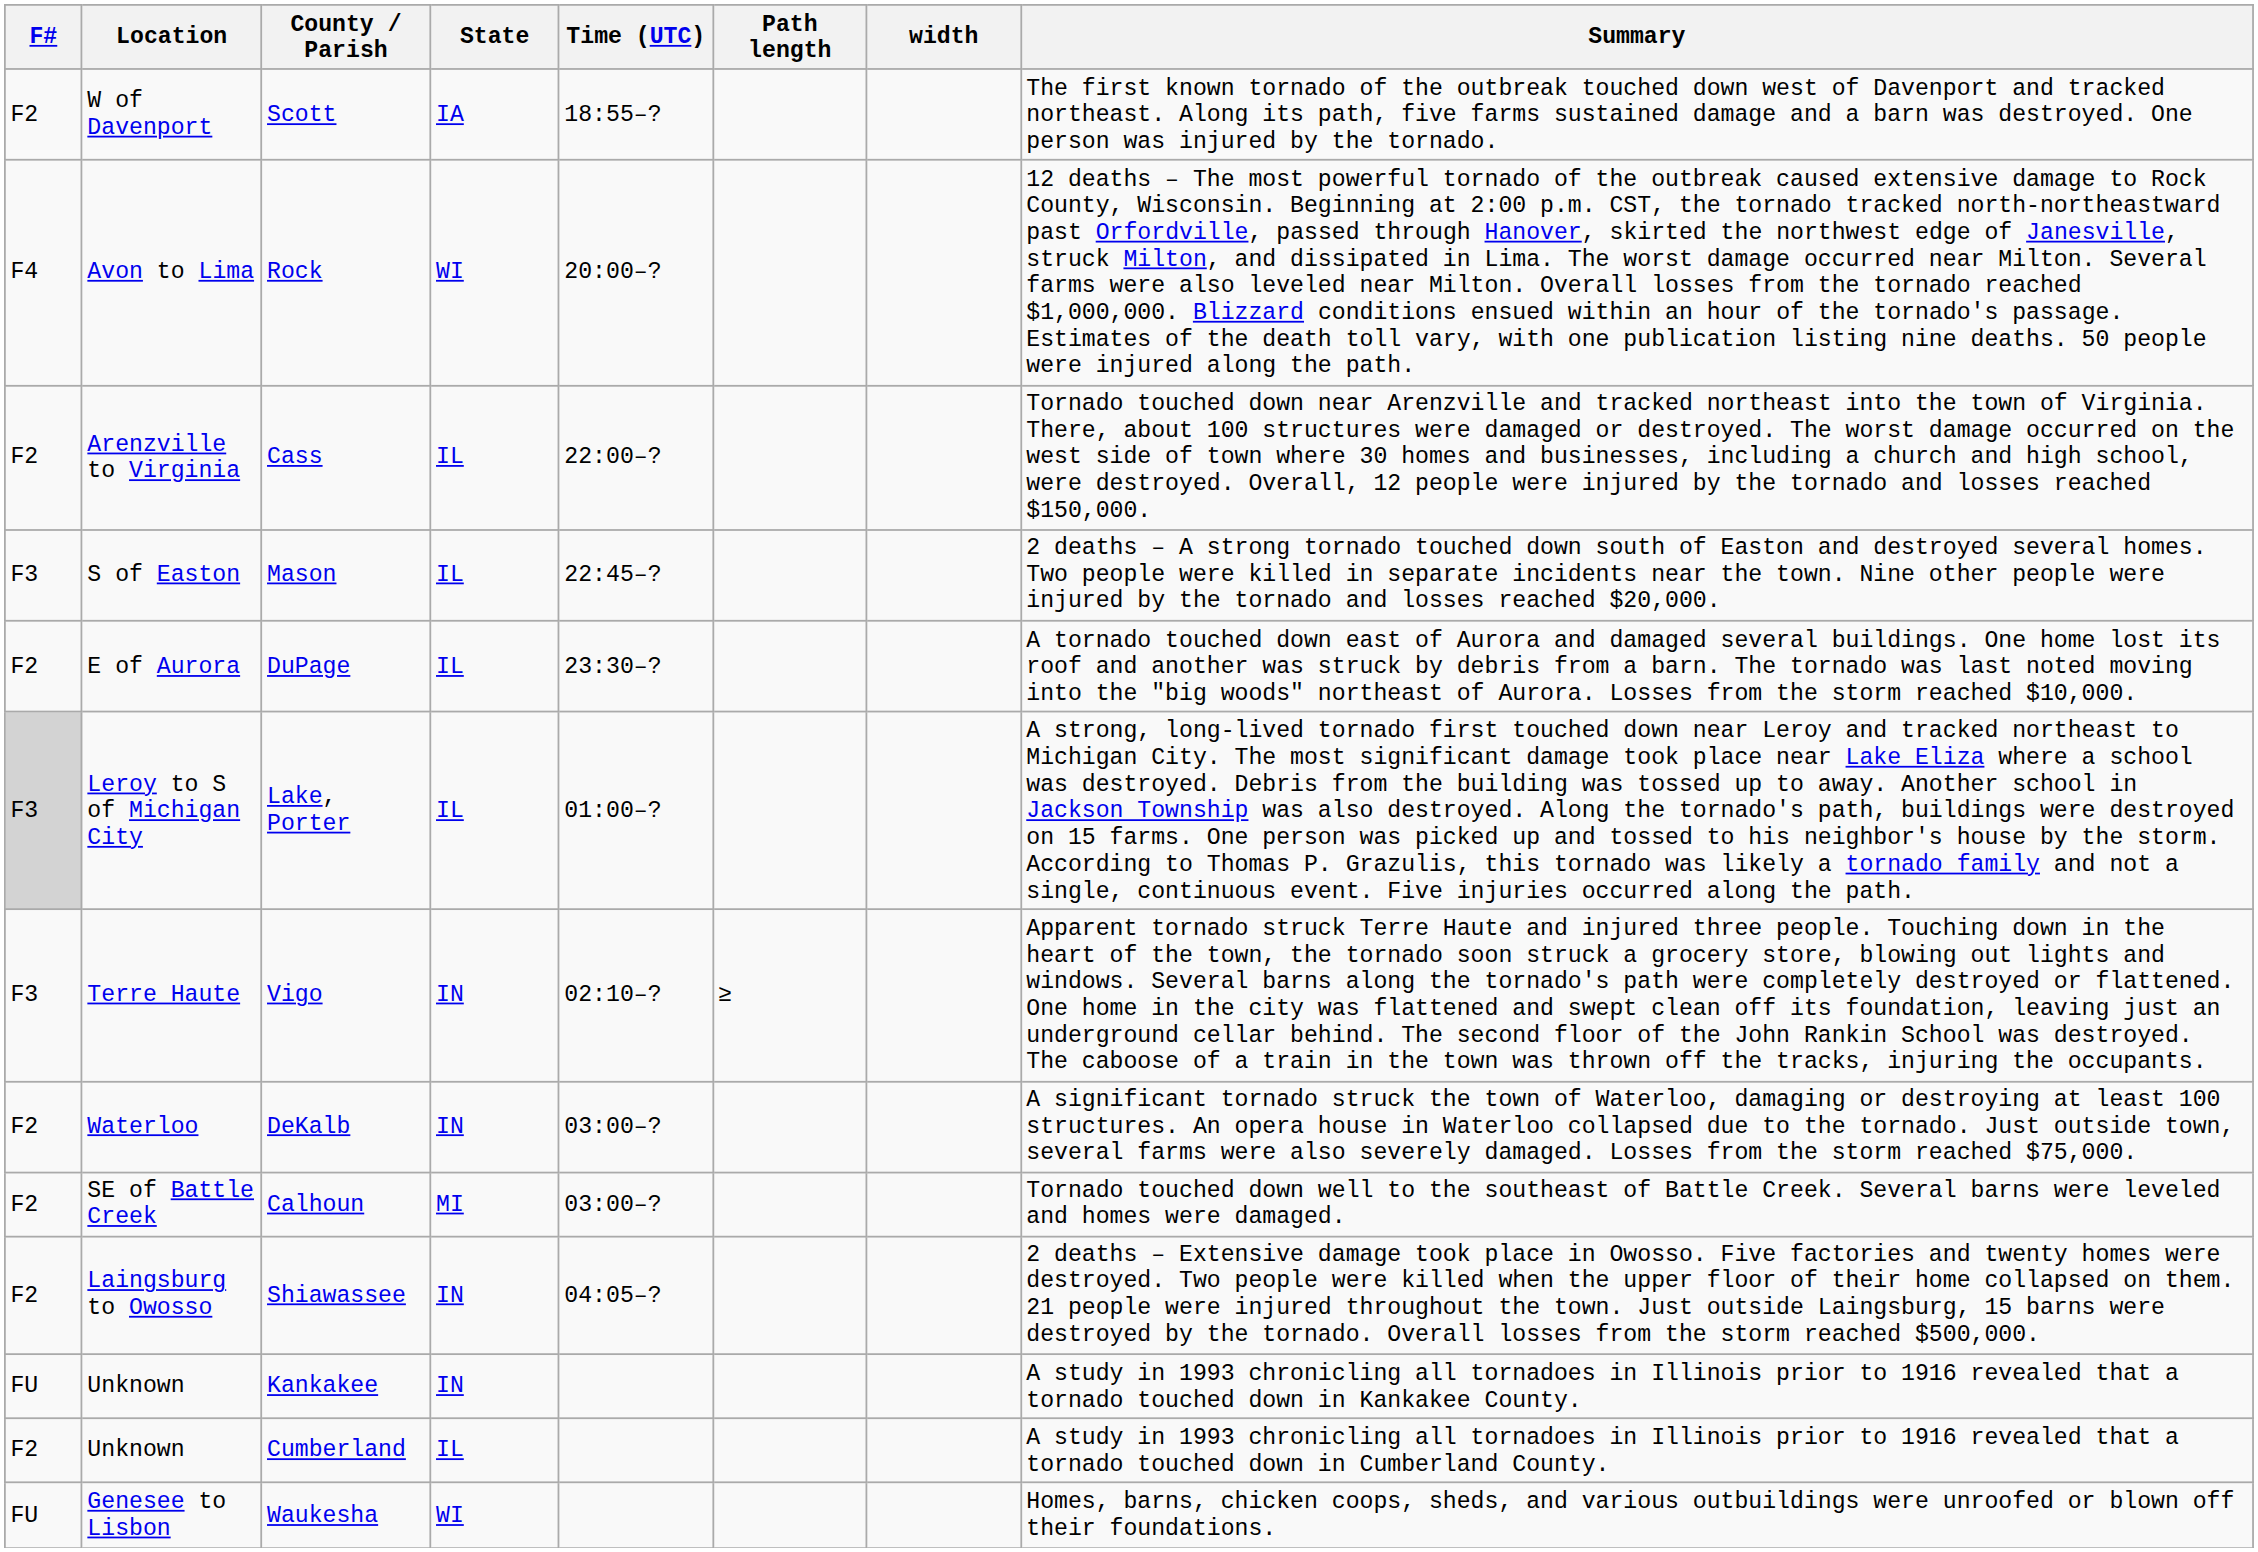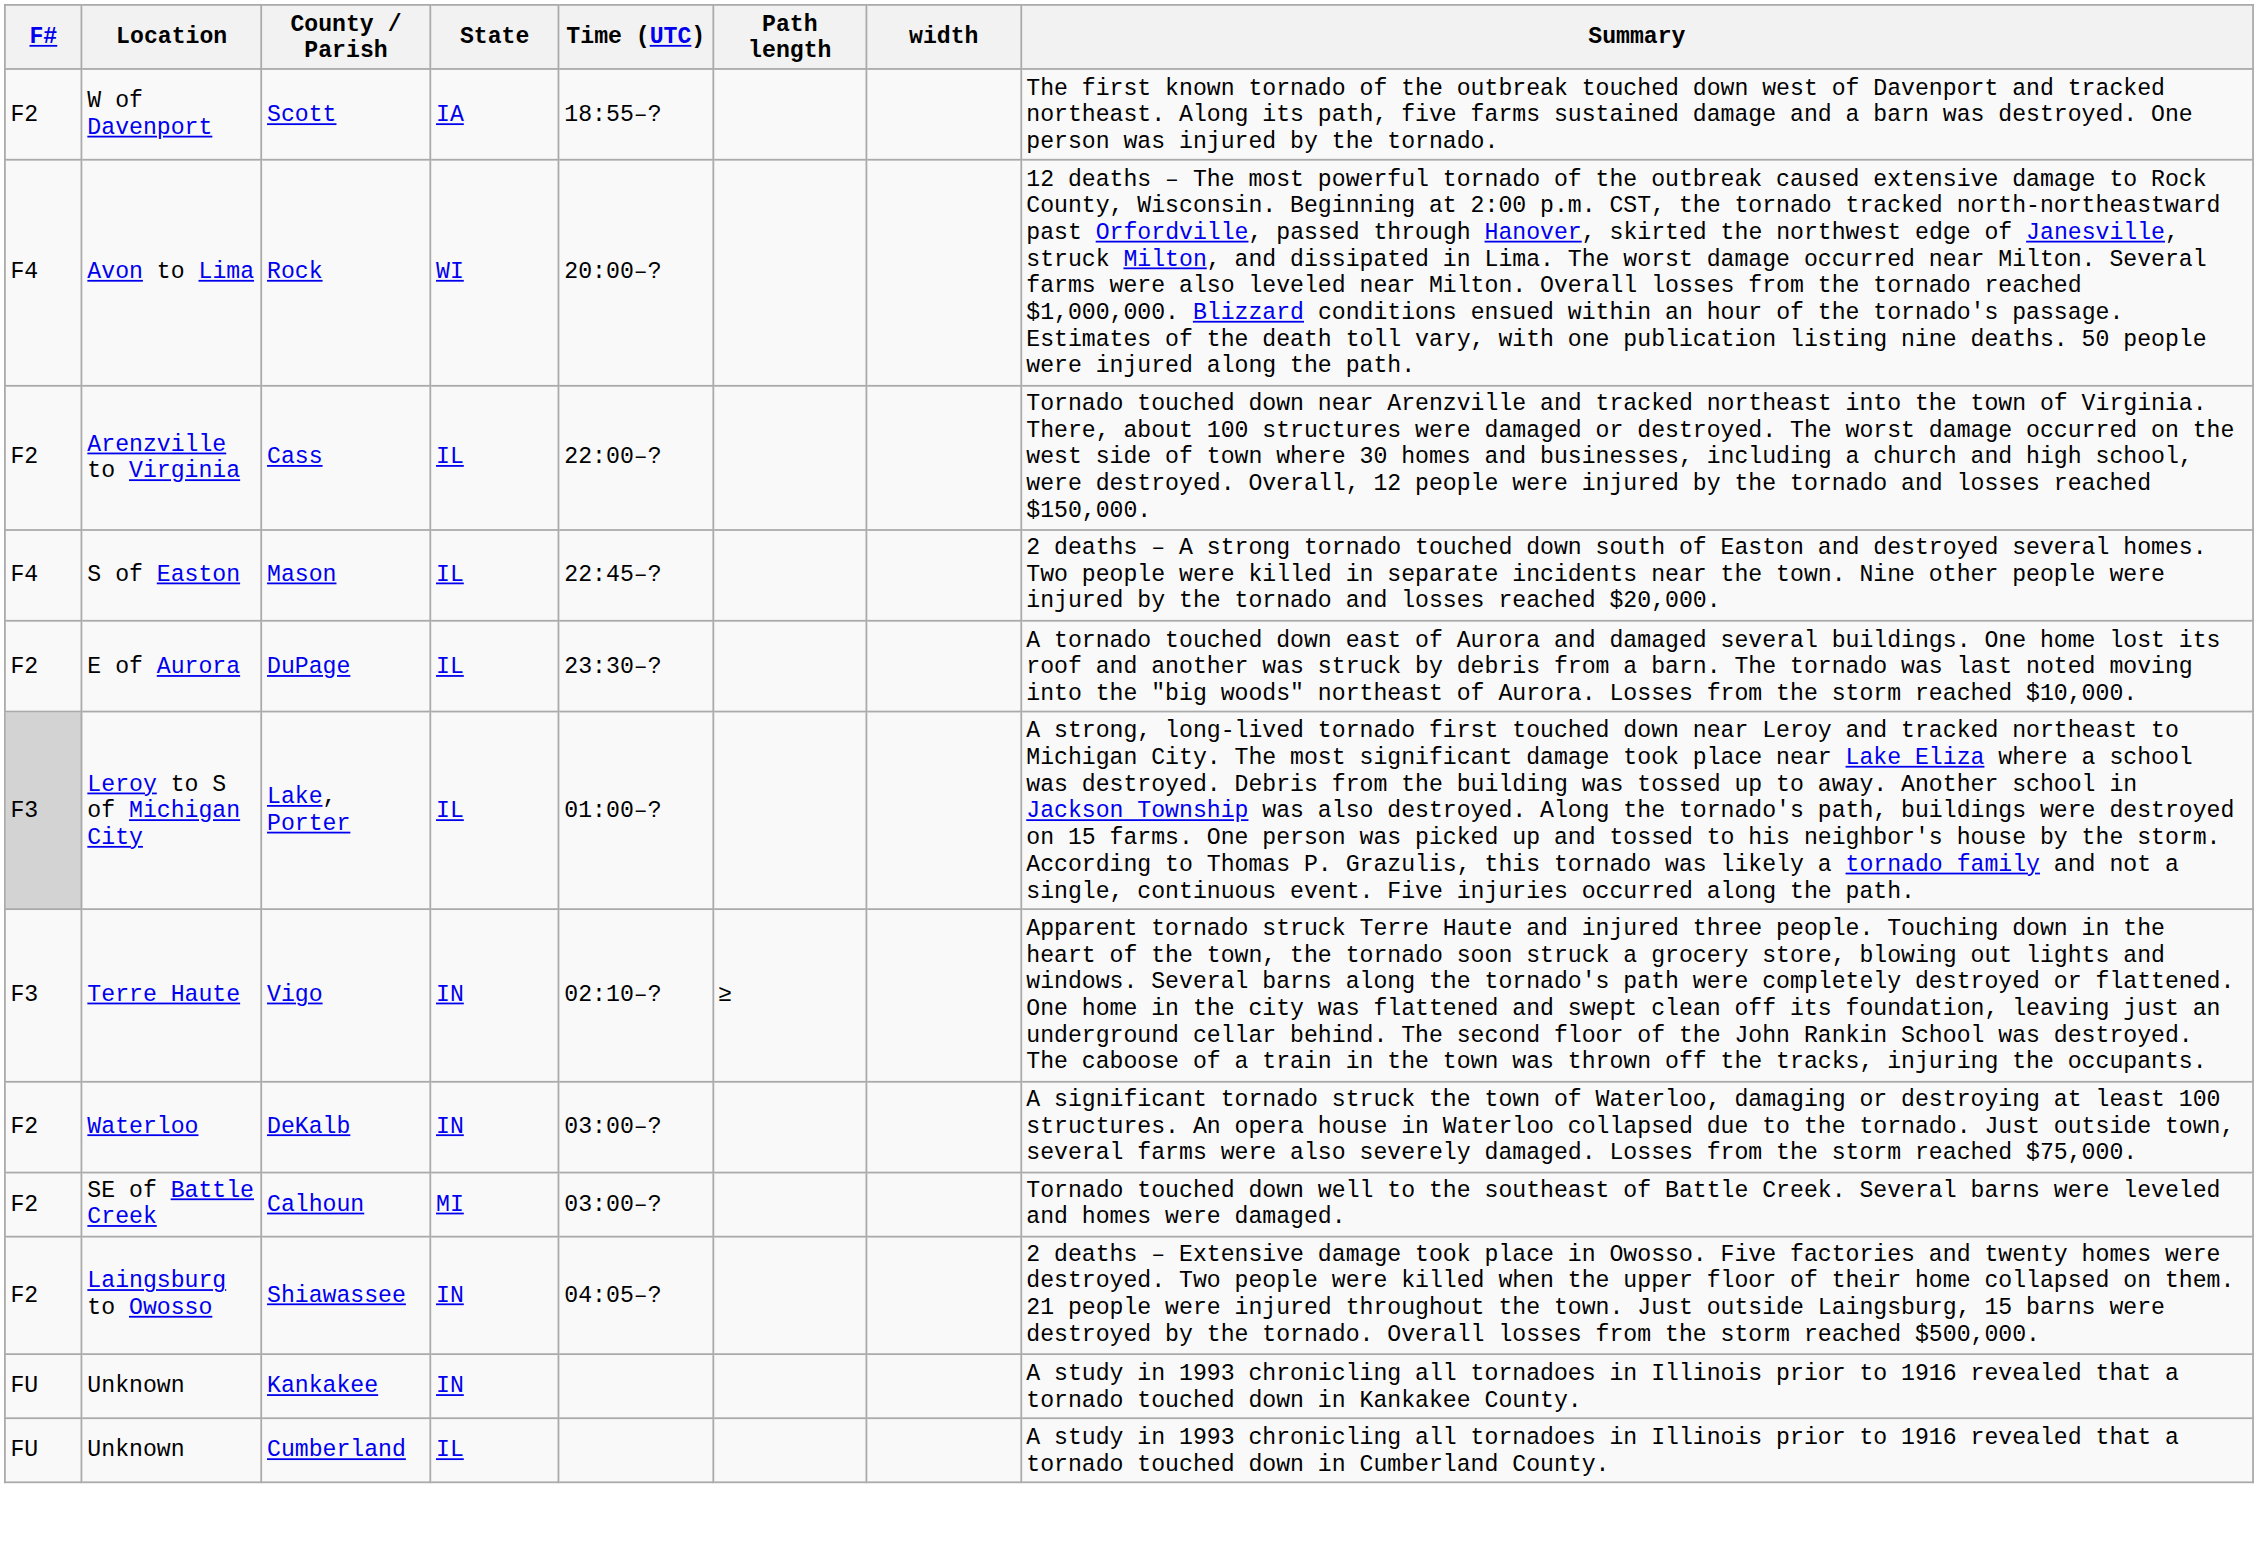Mason | F#: F3 -> F4
Cumberland | F#: F2 -> FU
- row: FU | Genesee to Lisbon | Waukesha | WI | Homes, barns, chicken coops, sheds, and various outbuildings were unroofed or blown off their foundations.
